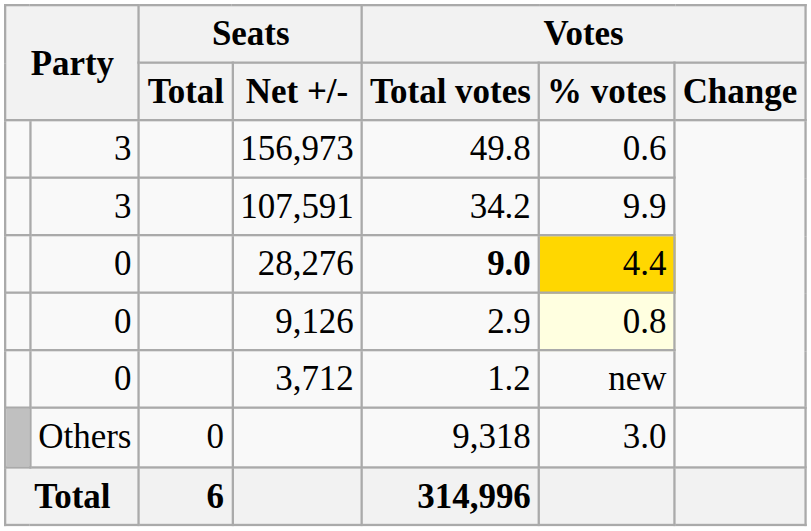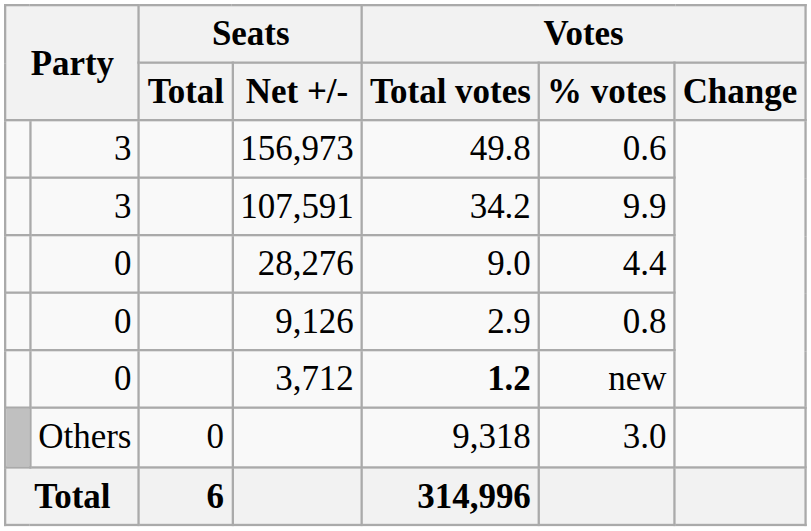28,276 | Votes / Total votes: bold -> normal
28,276 | Votes / % votes: gold background -> no background
9,126 | Votes / % votes: lightyellow background -> no background
3,712 | Votes / Total votes: normal -> bold
